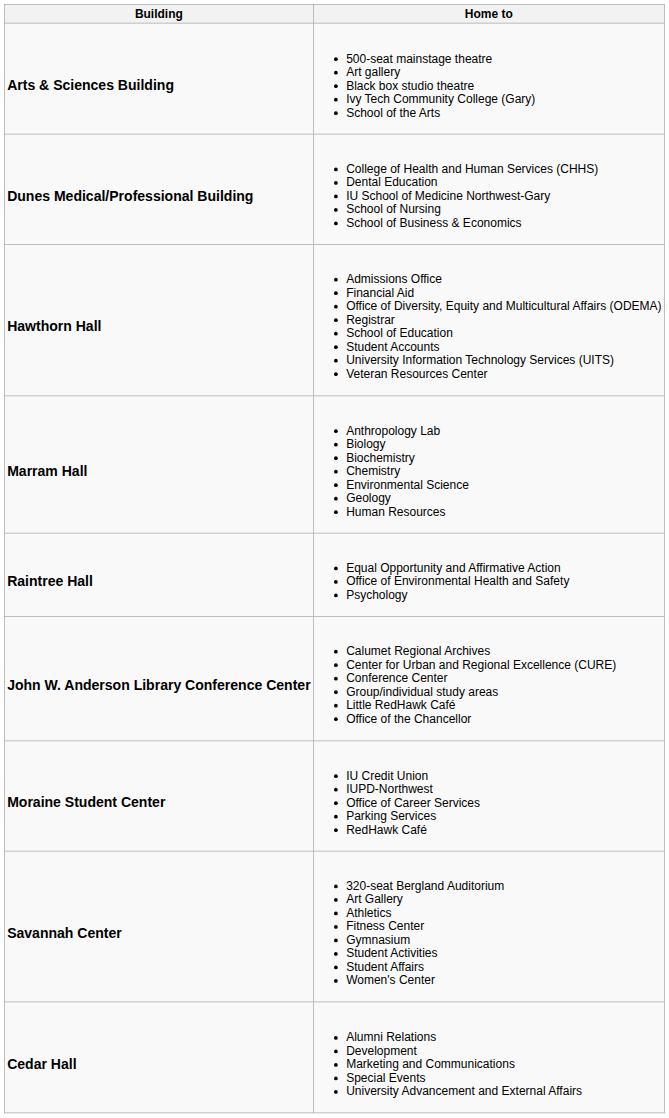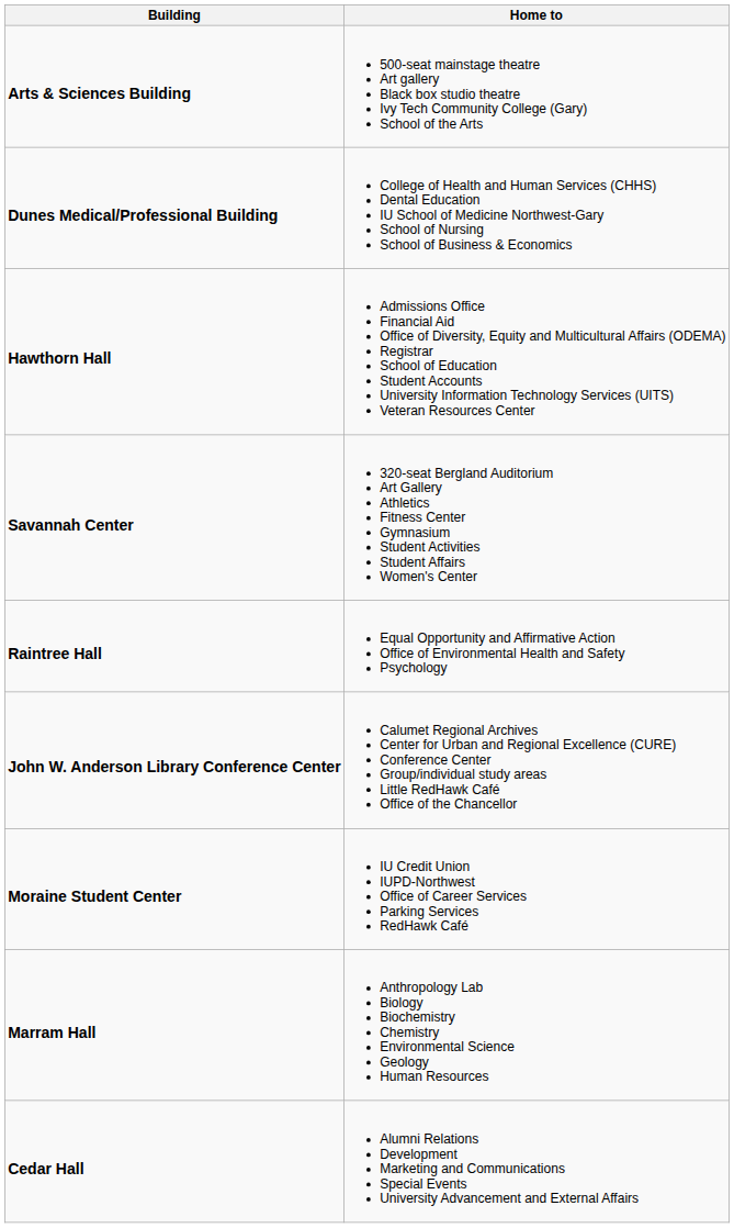rows swapped: Marram Hall <-> Savannah Center
